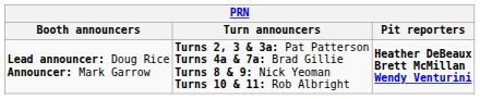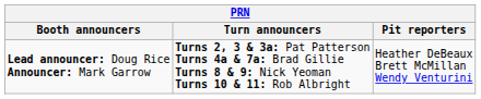Lead announcer: Doug Rice Announcer: Mark Garrow | Pit reporters: bold -> normal
